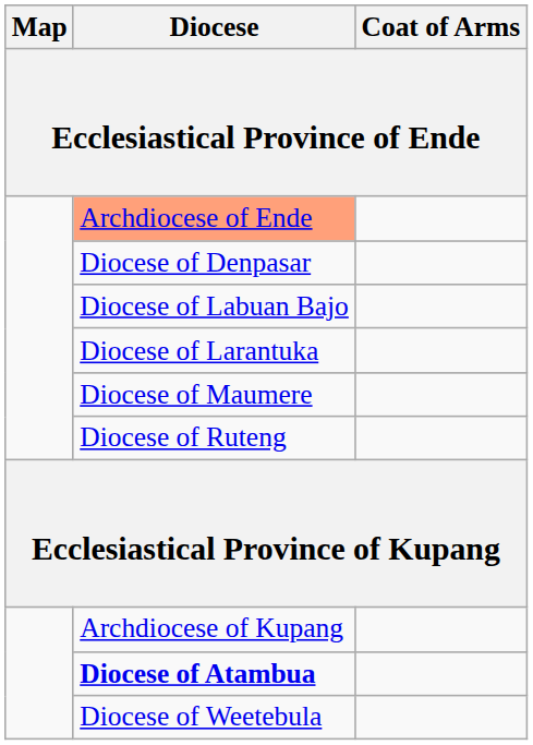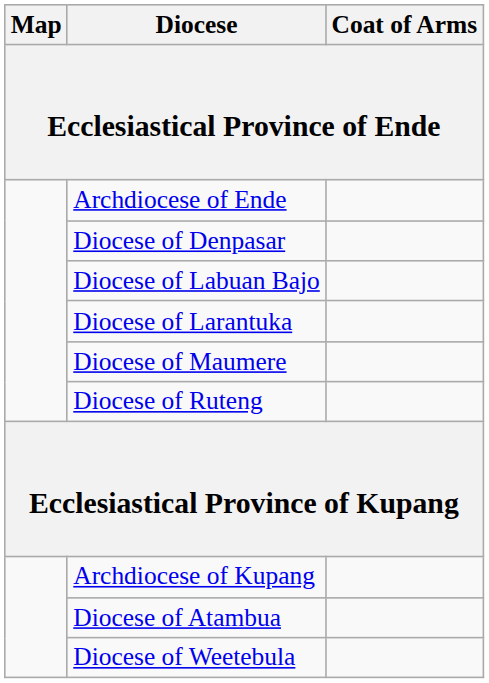Archdiocese of Ende | Diocese: lightsalmon background -> no background
Diocese of Atambua | Diocese: bold -> normal
